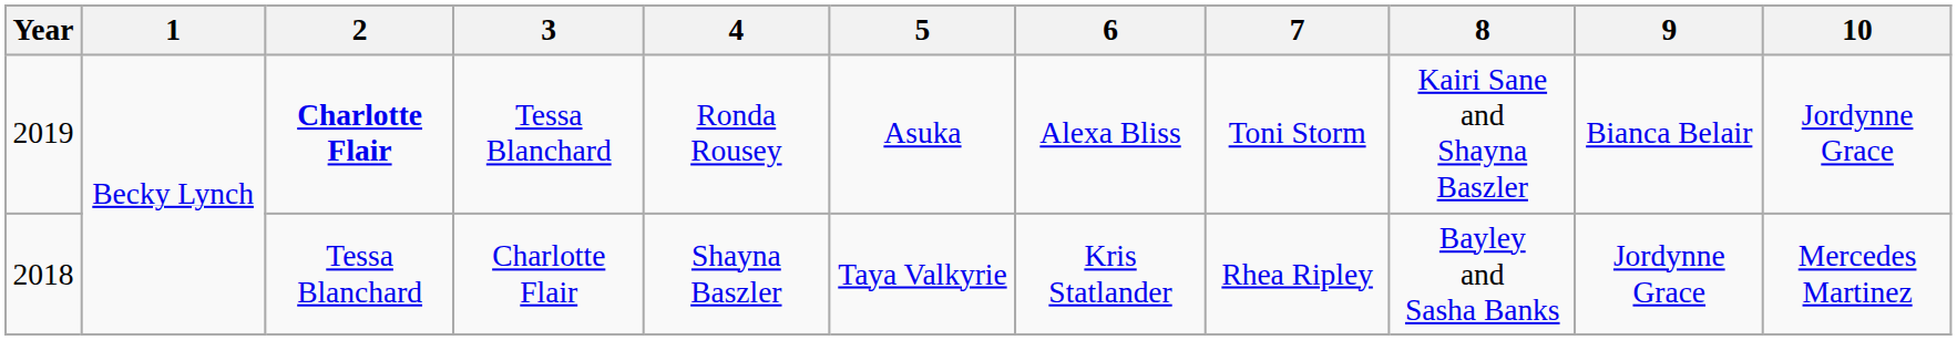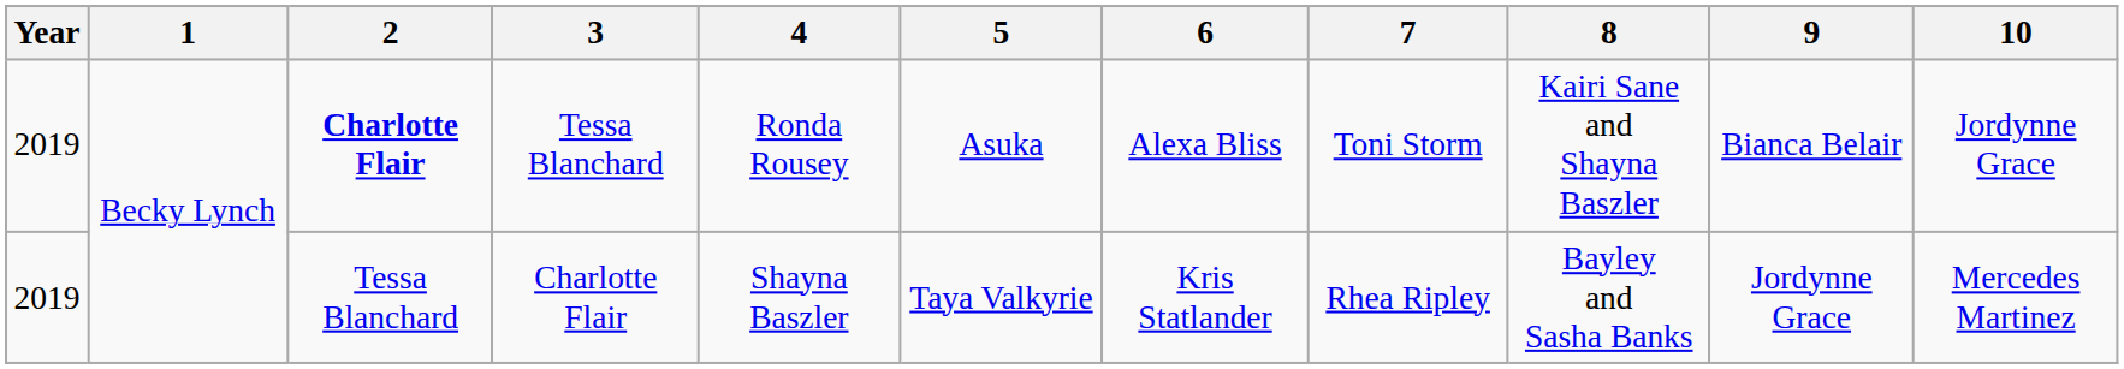row 3 | Year: 2018 -> 2019
